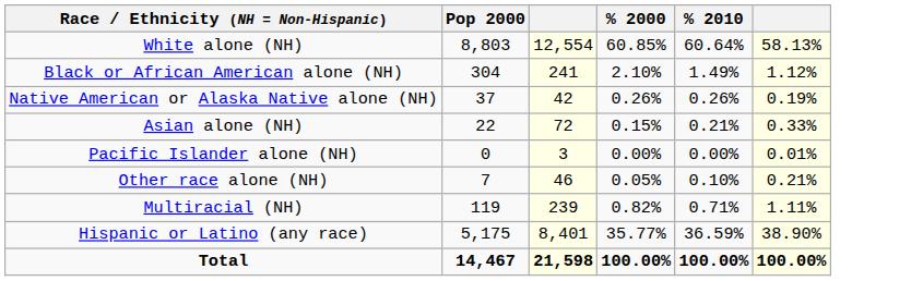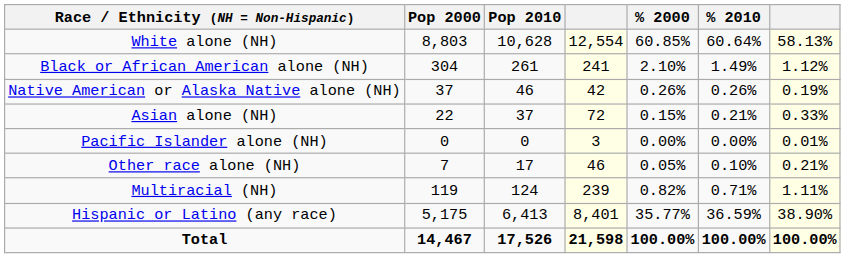+ column: Pop 2010 | 10,628 | 261 | 46 | 37 | 0 | 17 | 124 | 6,413 | 17,526
